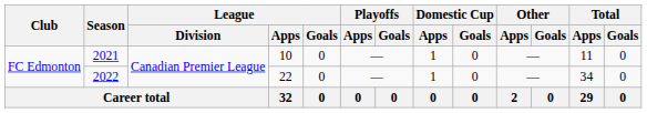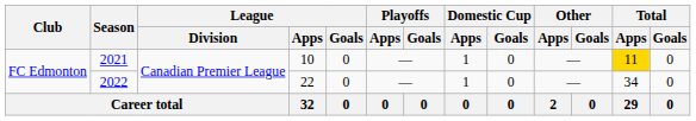2021 | Total / Apps: no background -> gold background
